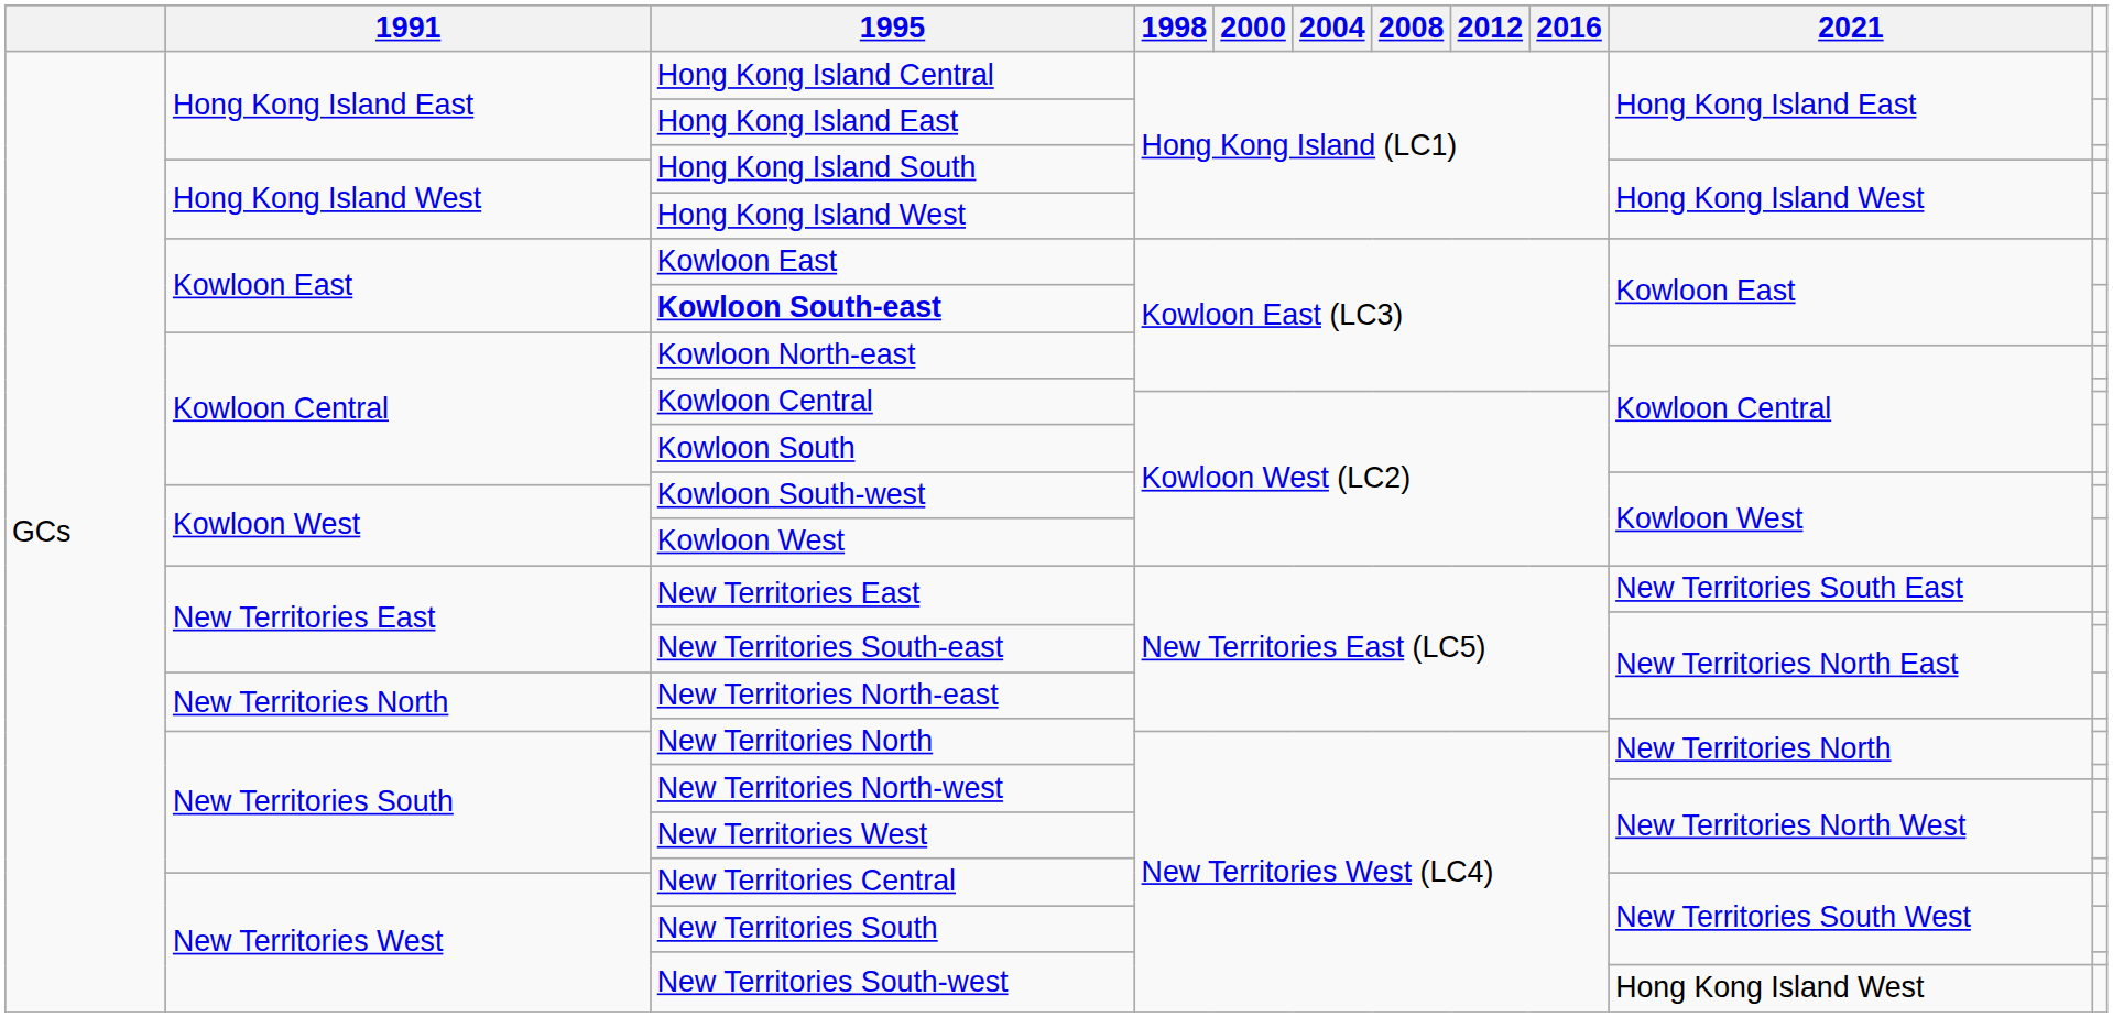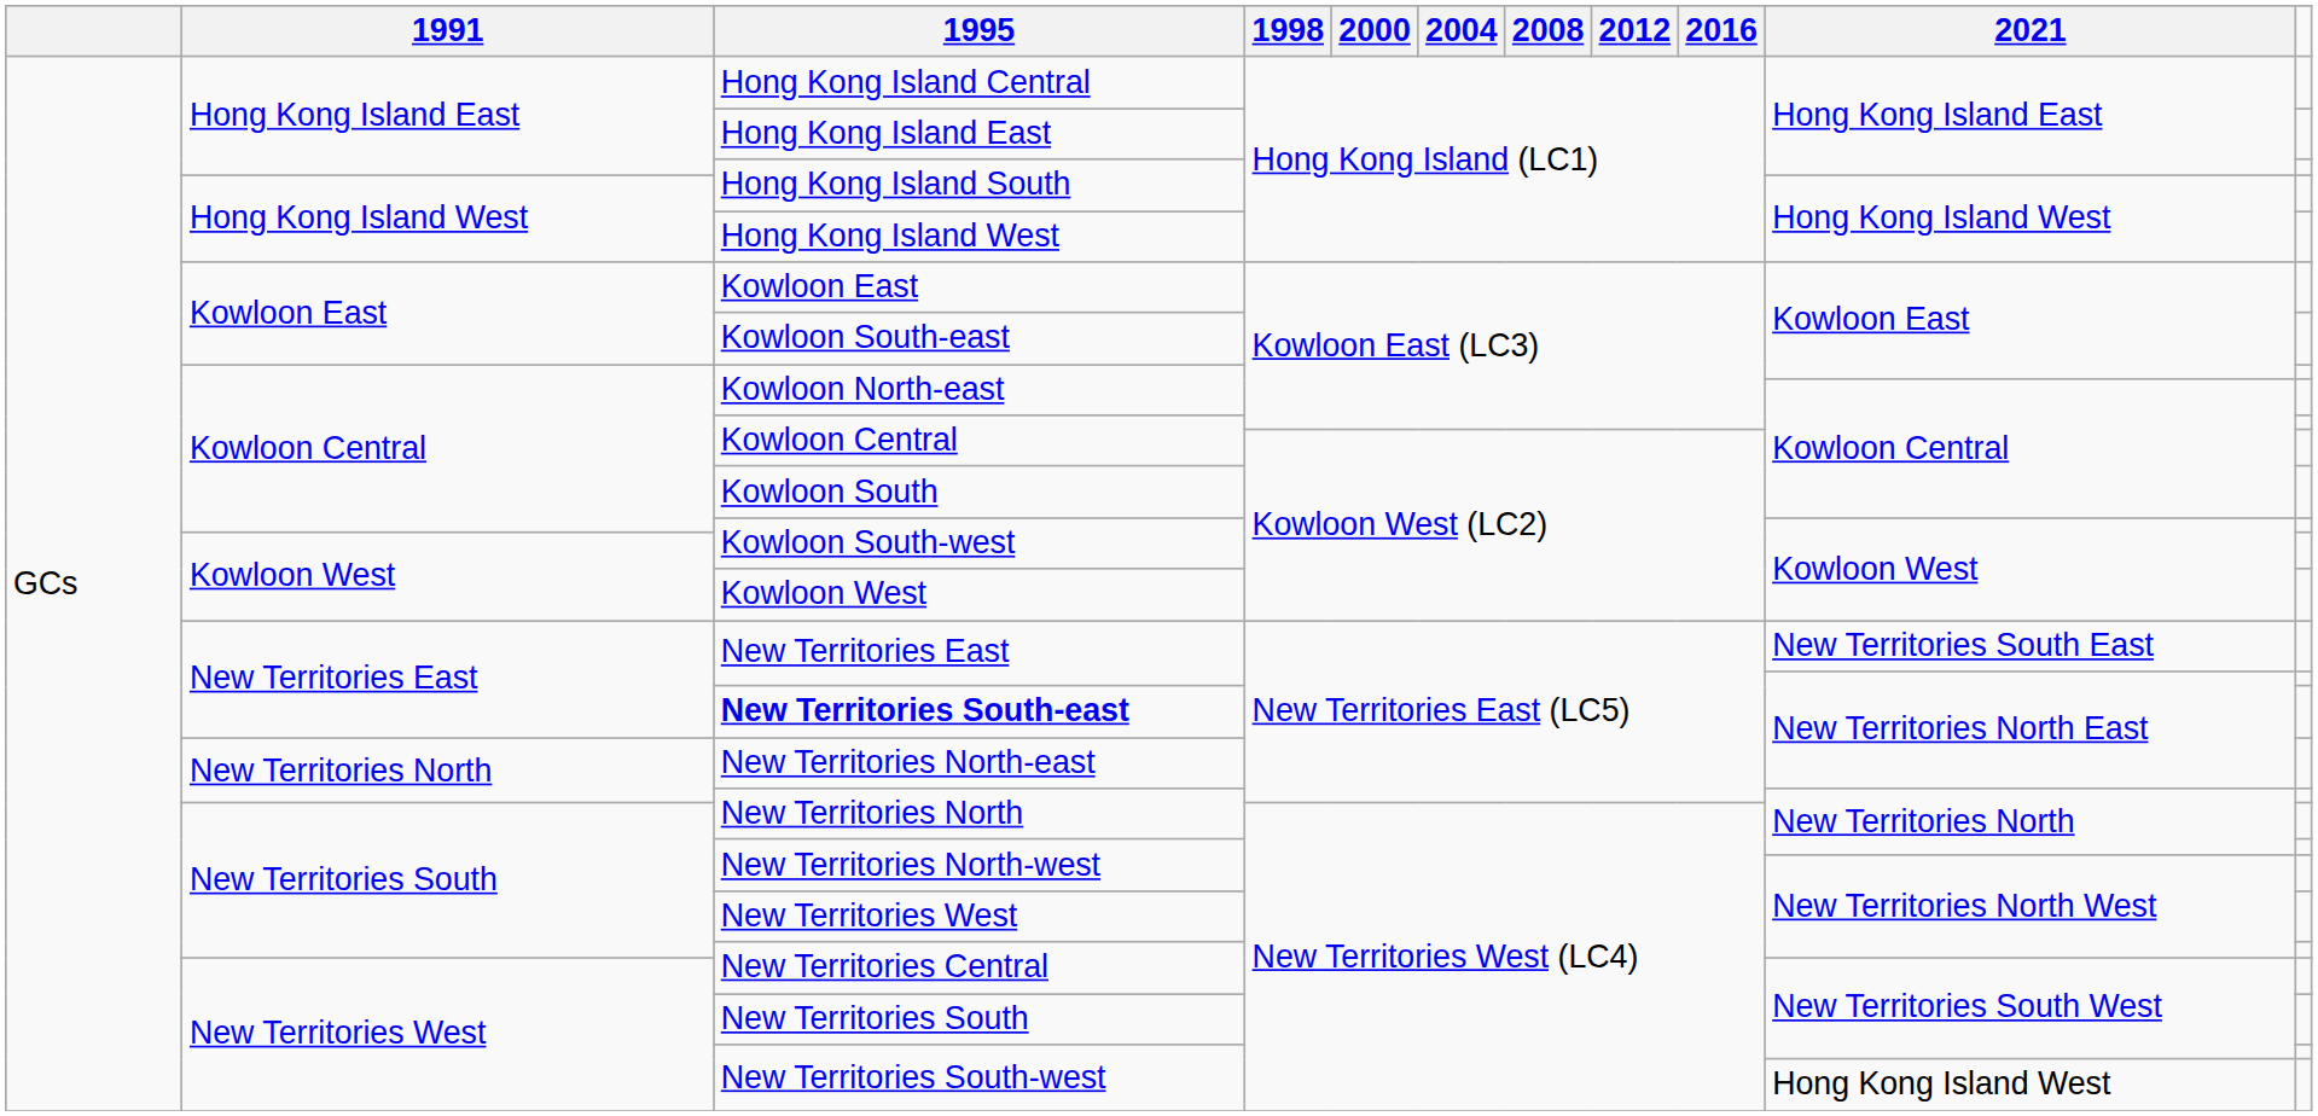Kowloon South-east | 1995: bold -> normal
New Territories South-east | 1995: normal -> bold
